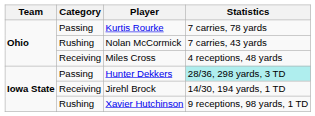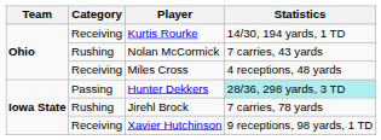Kurtis Rourke | Category: Passing -> Receiving
Kurtis Rourke | Statistics: 7 carries, 78 yards -> 14/30, 194 yards, 1 TD
Jirehl Brock | Category: Receiving -> Rushing
Jirehl Brock | Statistics: 14/30, 194 yards, 1 TD -> 7 carries, 78 yards
Xavier Hutchinson | Category: Rushing -> Receiving
